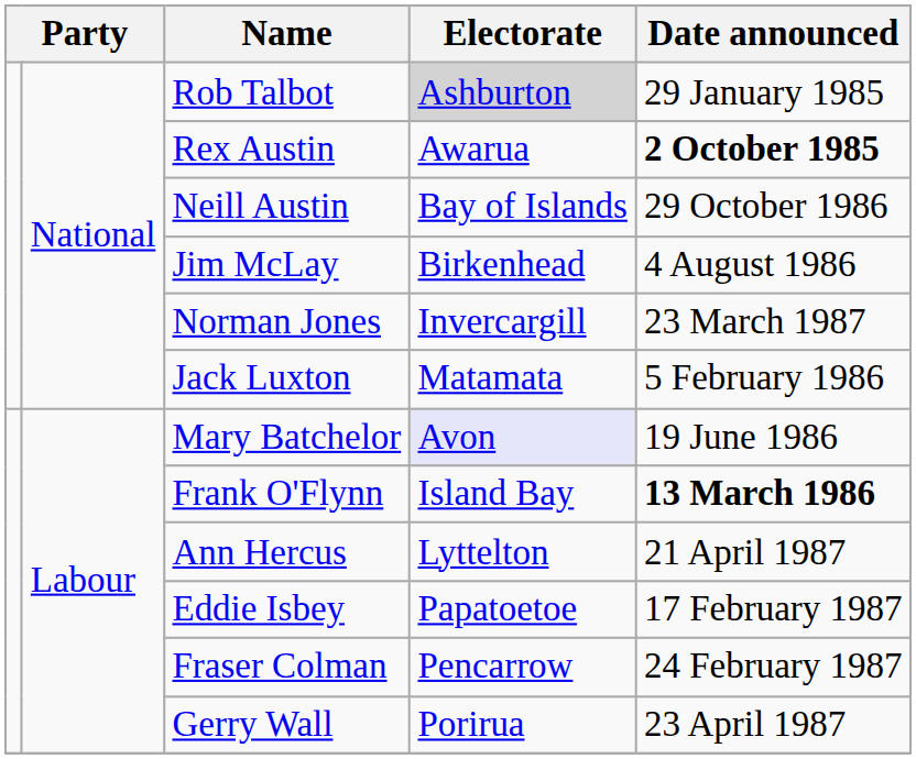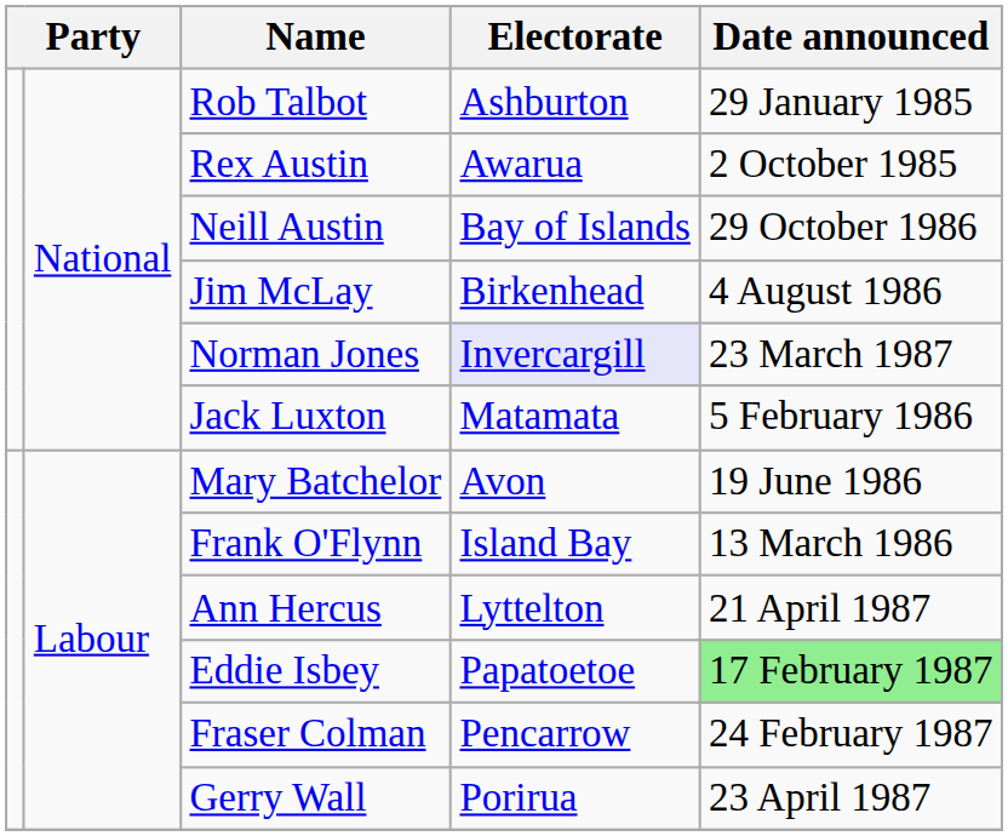Rob Talbot | Electorate: lightgrey background -> no background
Rex Austin | Date announced: bold -> normal
Norman Jones | Electorate: no background -> lavender background
Mary Batchelor | Electorate: lavender background -> no background
Frank O'Flynn | Date announced: bold -> normal
Eddie Isbey | Date announced: no background -> lightgreen background
